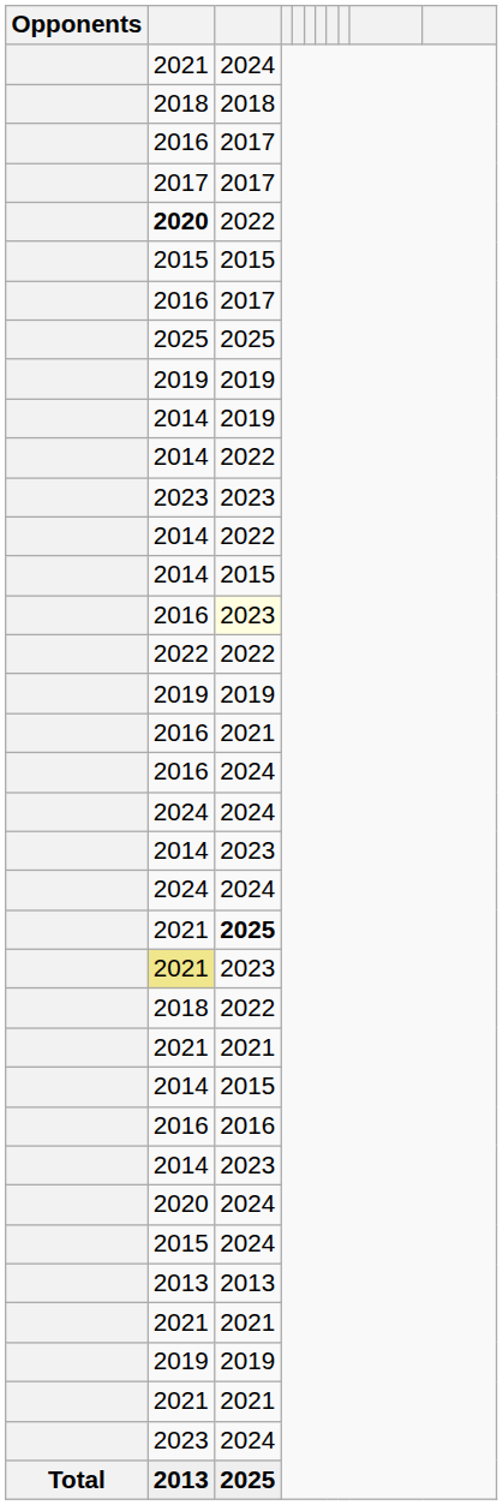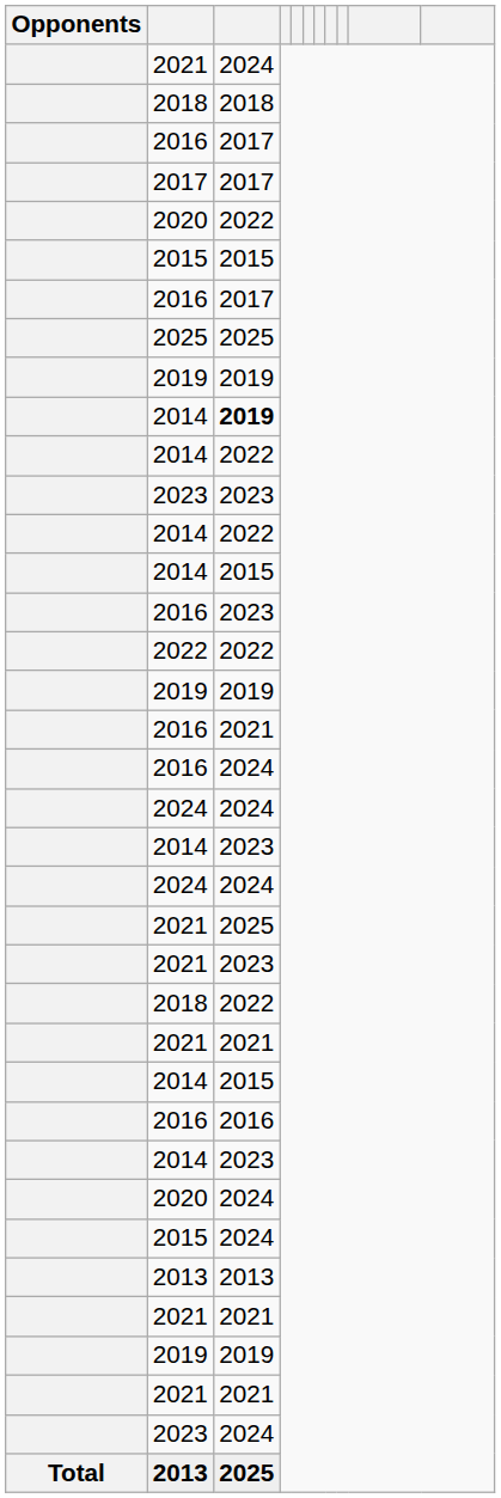2020 / 2022 | column 2: bold -> normal
2014 / 2019 | column 3: normal -> bold
2016 / 2023 | column 3: lightyellow background -> no background
2021 / 2025 | column 3: bold -> normal
2021 / 2023 | column 2: khaki background -> no background
